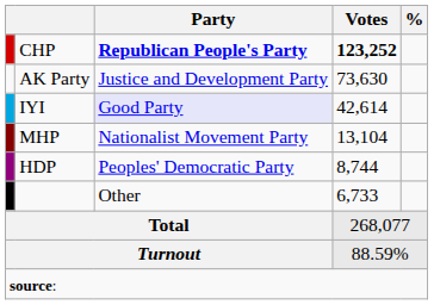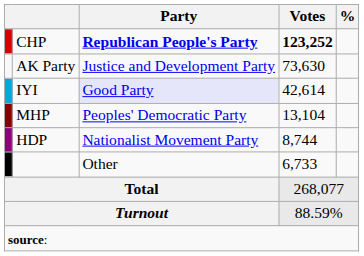MHP | Party: Nationalist Movement Party -> Peoples' Democratic Party
HDP | Party: Peoples' Democratic Party -> Nationalist Movement Party
